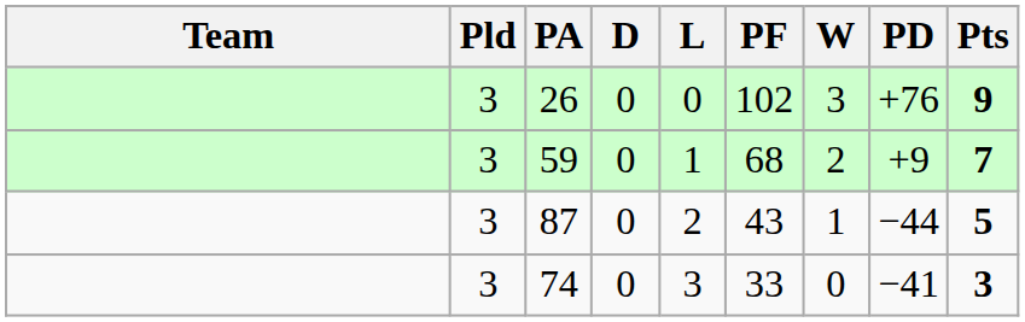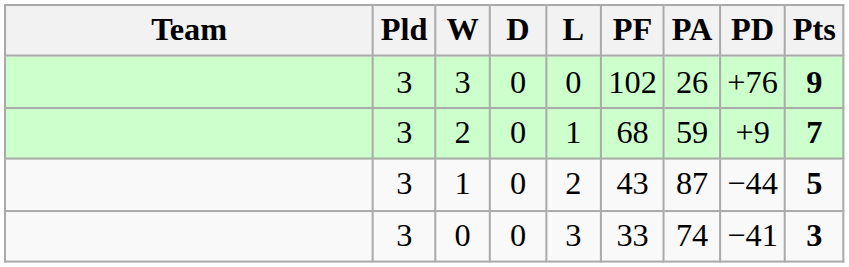columns swapped: W <-> PA
